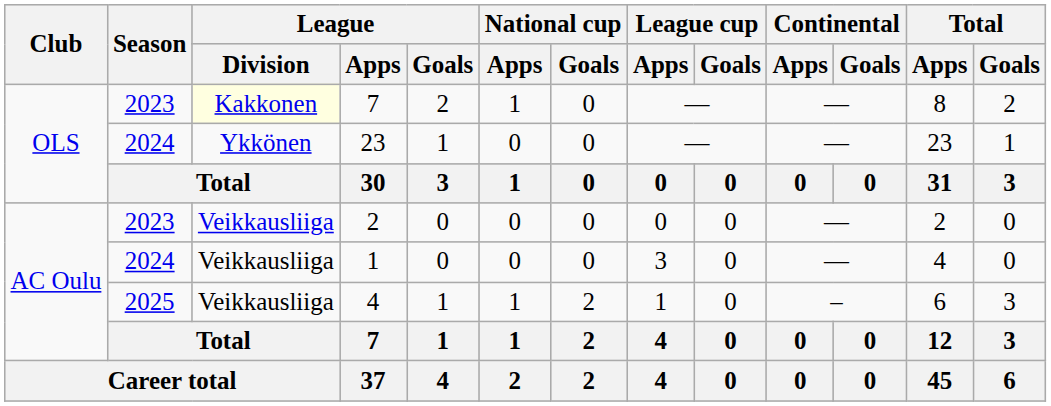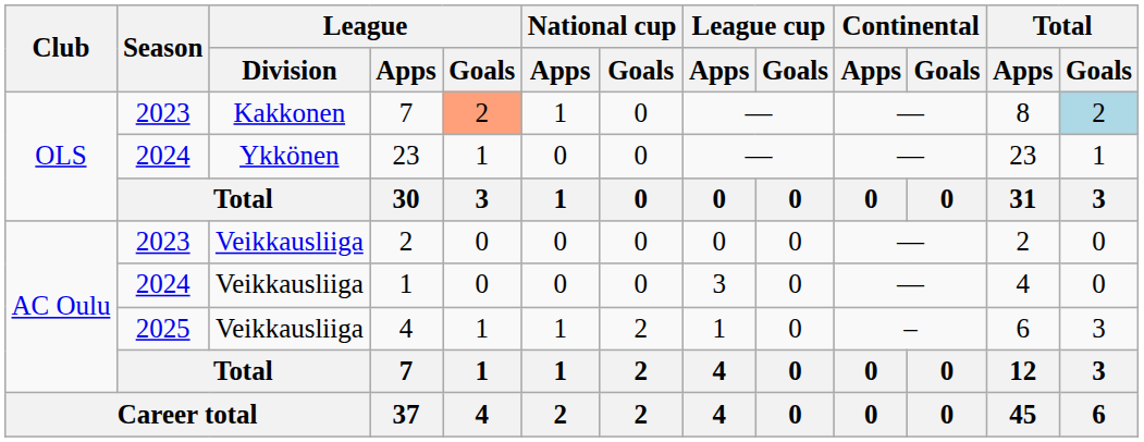2023 / 7 | League / Division: lightyellow background -> no background
2023 / 7 | League / Goals: no background -> lightsalmon background
2023 / 7 | Total / Goals: no background -> lightblue background
